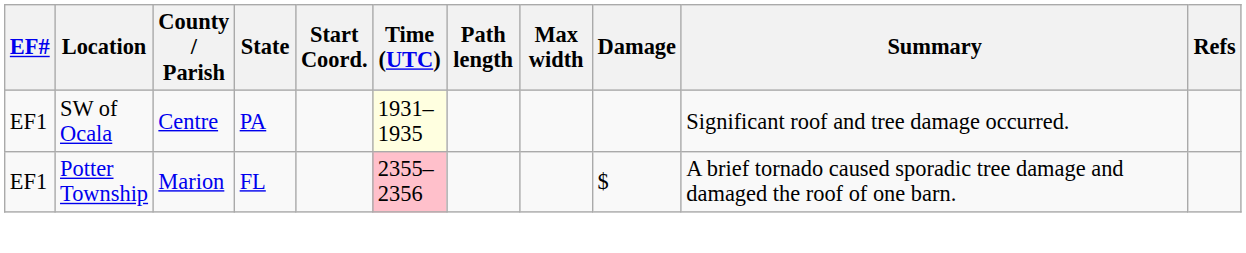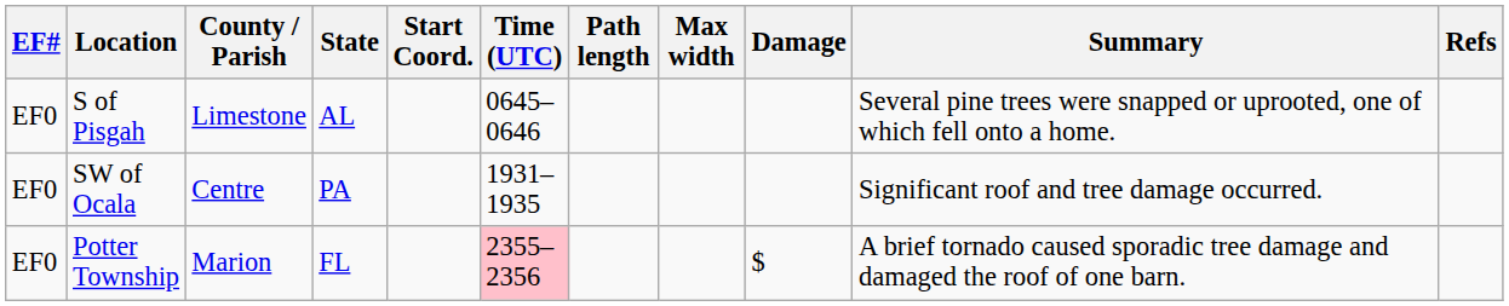+ row: EF0 | S of Pisgah | Limestone | AL | 0645–0646 | Several pine trees were snapped or uprooted, one of which fell onto a home.
SW of Ocala | EF#: EF1 -> EF0
SW of Ocala | Time (UTC): lightyellow background -> no background
Potter Township | EF#: EF1 -> EF0
